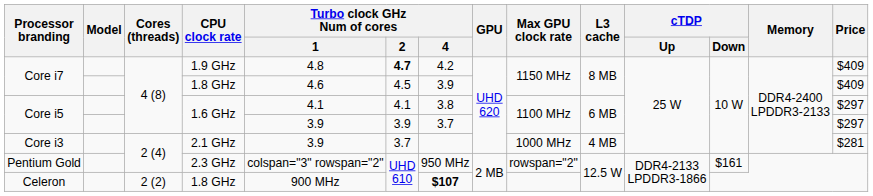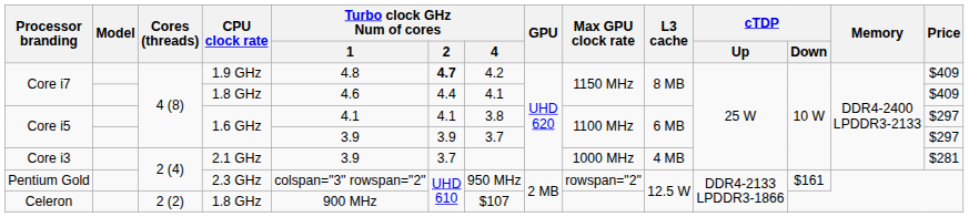Core i7 / 1.8 GHz | Turbo clock GHz Num of cores / 2: 4.5 -> 4.4
Core i7 / 1.8 GHz | Turbo clock GHz Num of cores / 4: 3.9 -> 4.1
Celeron | Turbo clock GHz Num of cores / 4: bold -> normal
